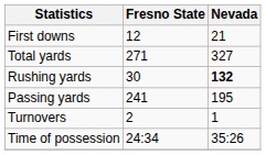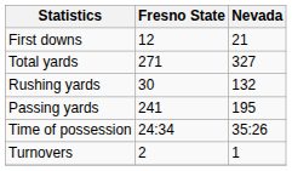Rushing yards | Nevada: bold -> normal
rows swapped: Turnovers <-> Time of possession
